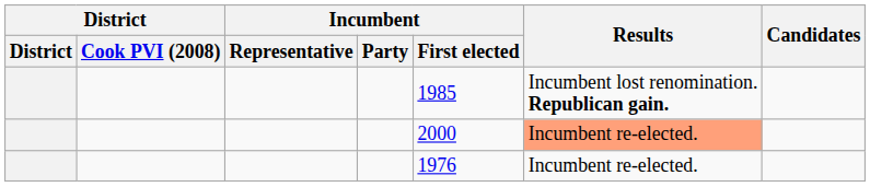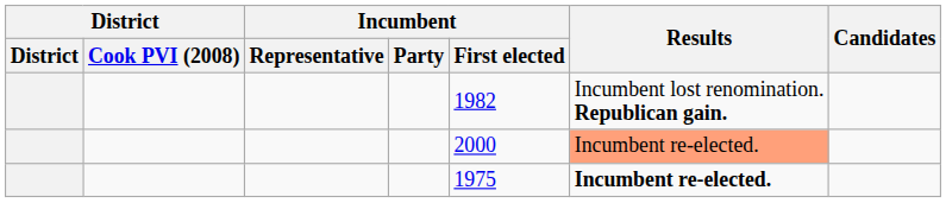row 3 | Incumbent / First elected: 1985 -> 1982
row 5 | Incumbent / First elected: 1976 -> 1975
row 5 | Results: normal -> bold
